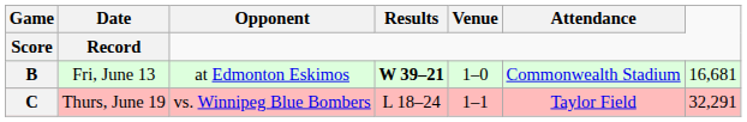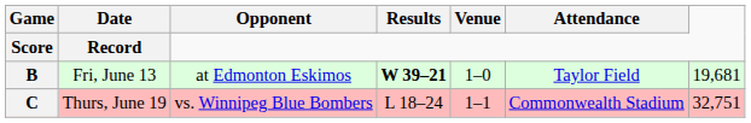B | Attendance: Commonwealth Stadium -> Taylor Field
B | column 7: 16,681 -> 19,681
C | Attendance: Taylor Field -> Commonwealth Stadium
C | column 7: 32,291 -> 32,751
